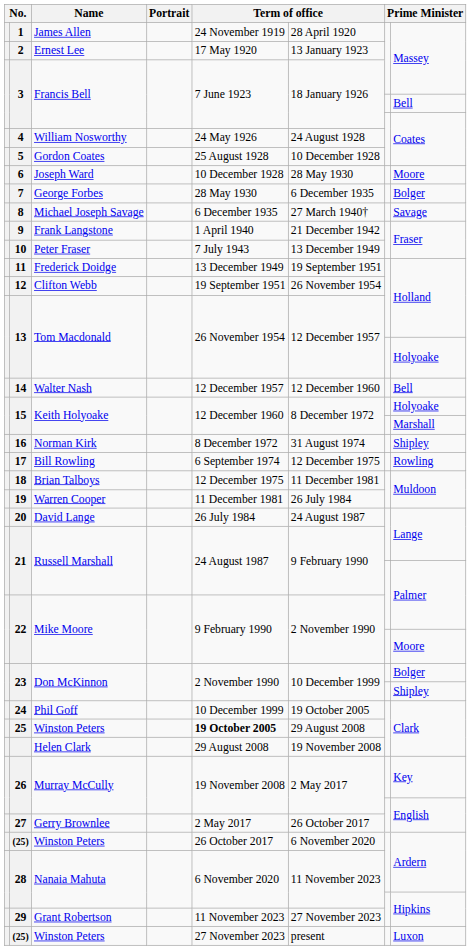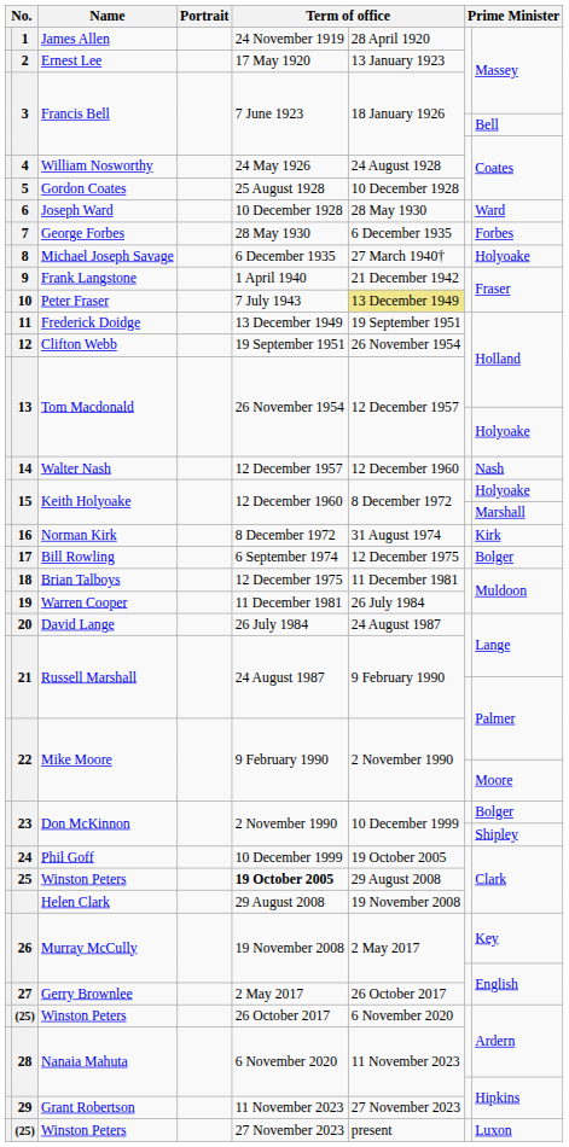6 | column 8: Moore -> Ward
7 | column 8: Bolger -> Forbes
8 | column 8: Savage -> Holyoake
10 | column 6: no background -> khaki background
14 | column 8: Bell -> Nash
16 | column 8: Shipley -> Kirk
17 | column 8: Rowling -> Bolger
